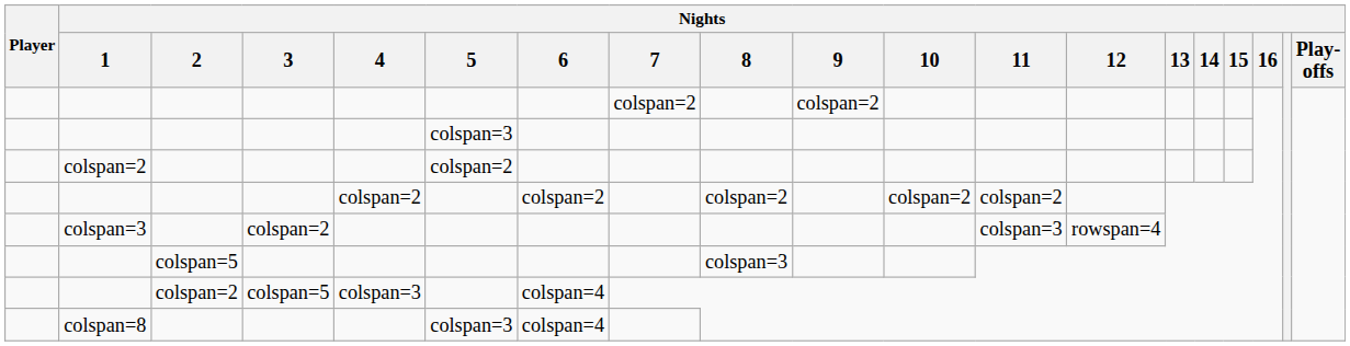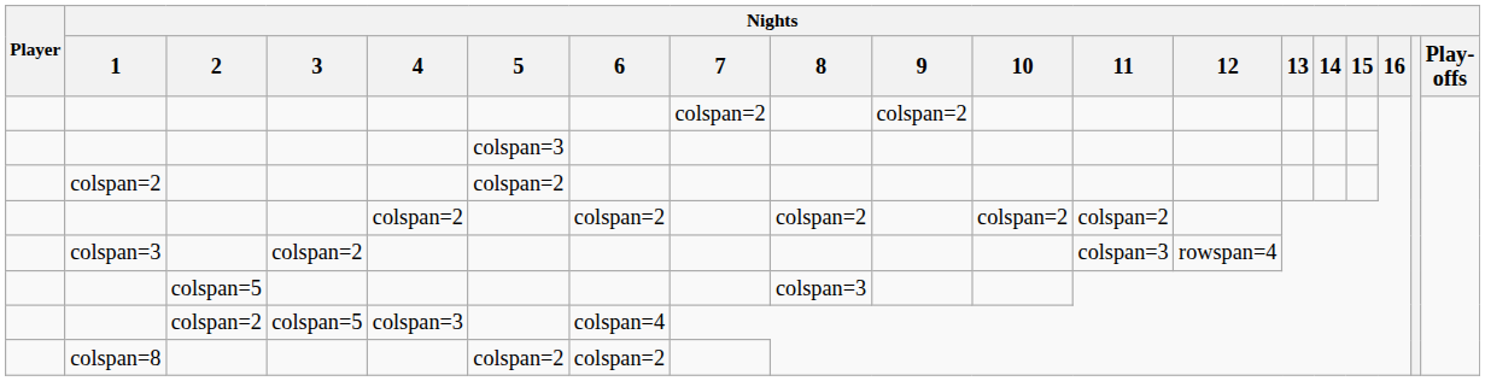colspan=8 | Nights / 5: colspan=3 -> colspan=2
colspan=8 | Nights / 6: colspan=4 -> colspan=2
